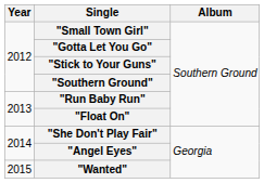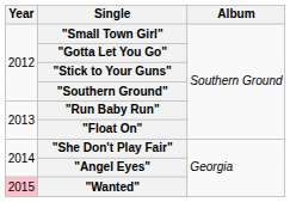"Wanted" | Year: no background -> pink background
